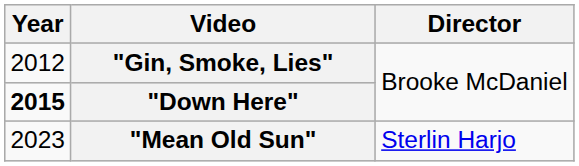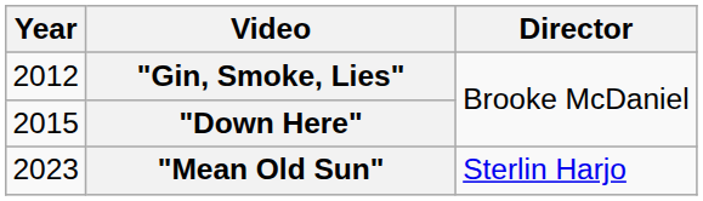"Down Here" | Year: bold -> normal
